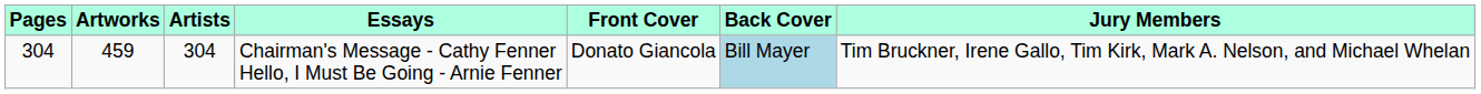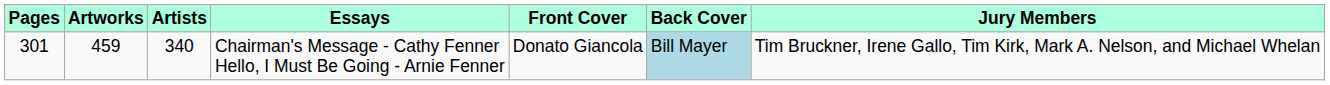row 2 | Pages: 304 -> 301
row 2 | Artists: 304 -> 340
